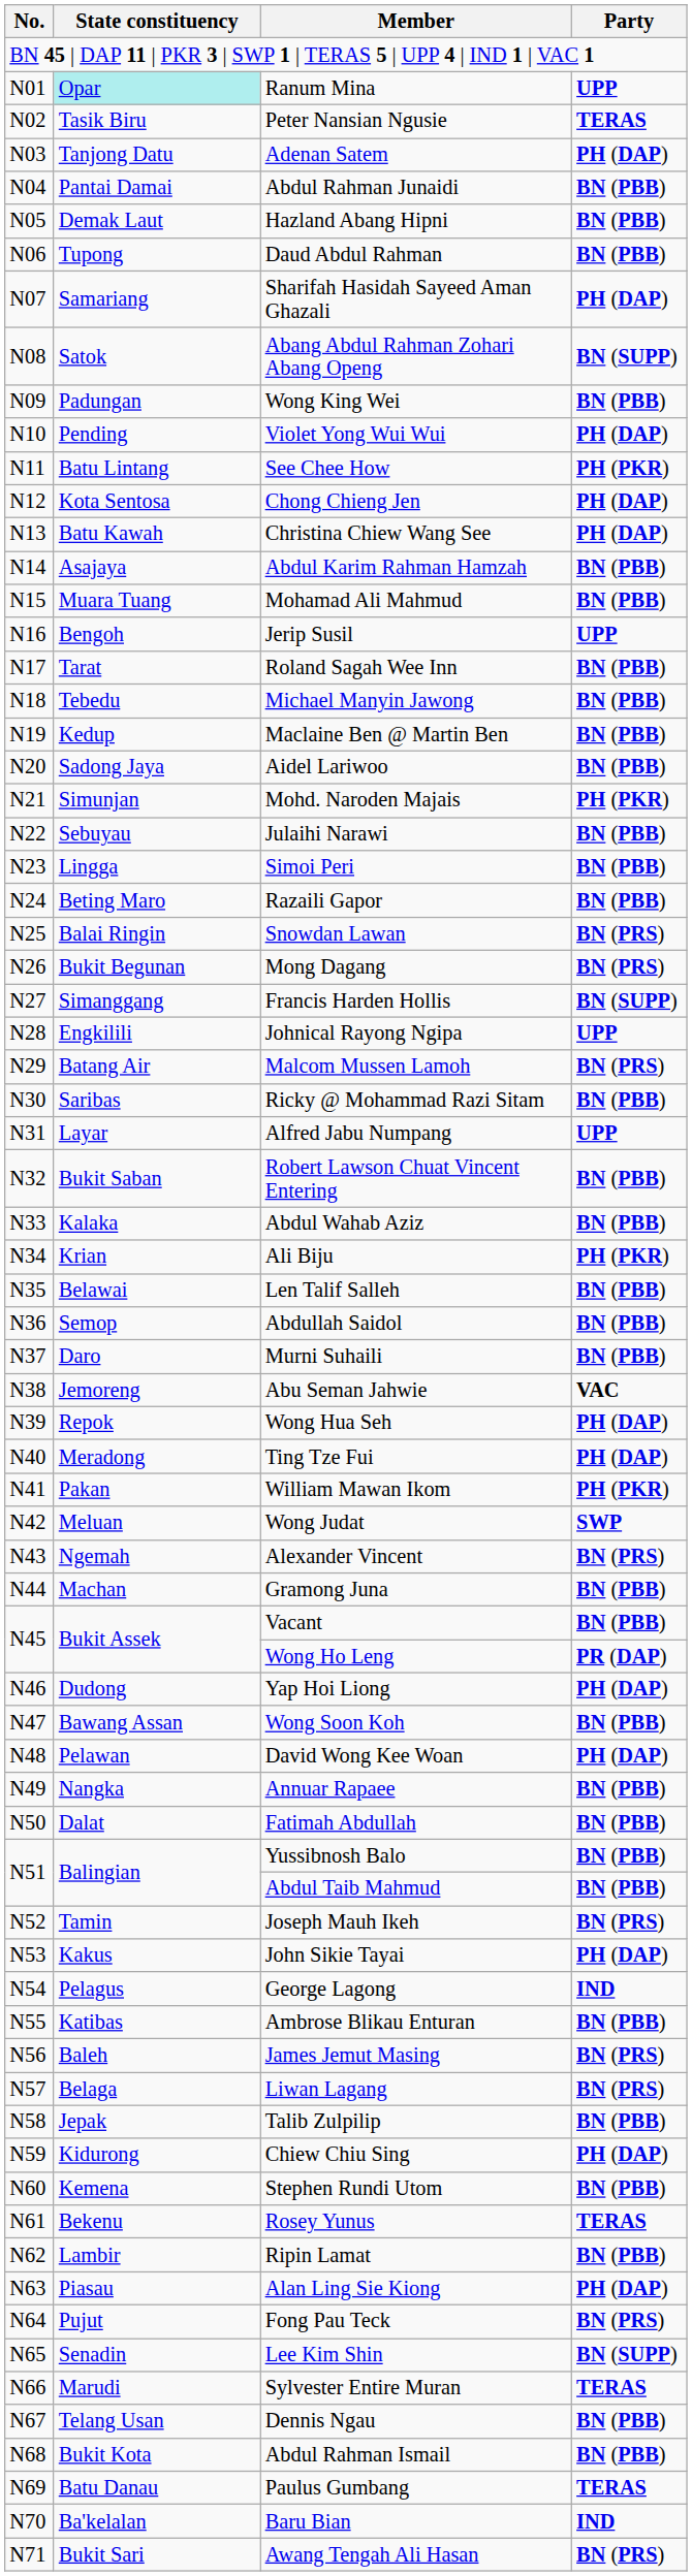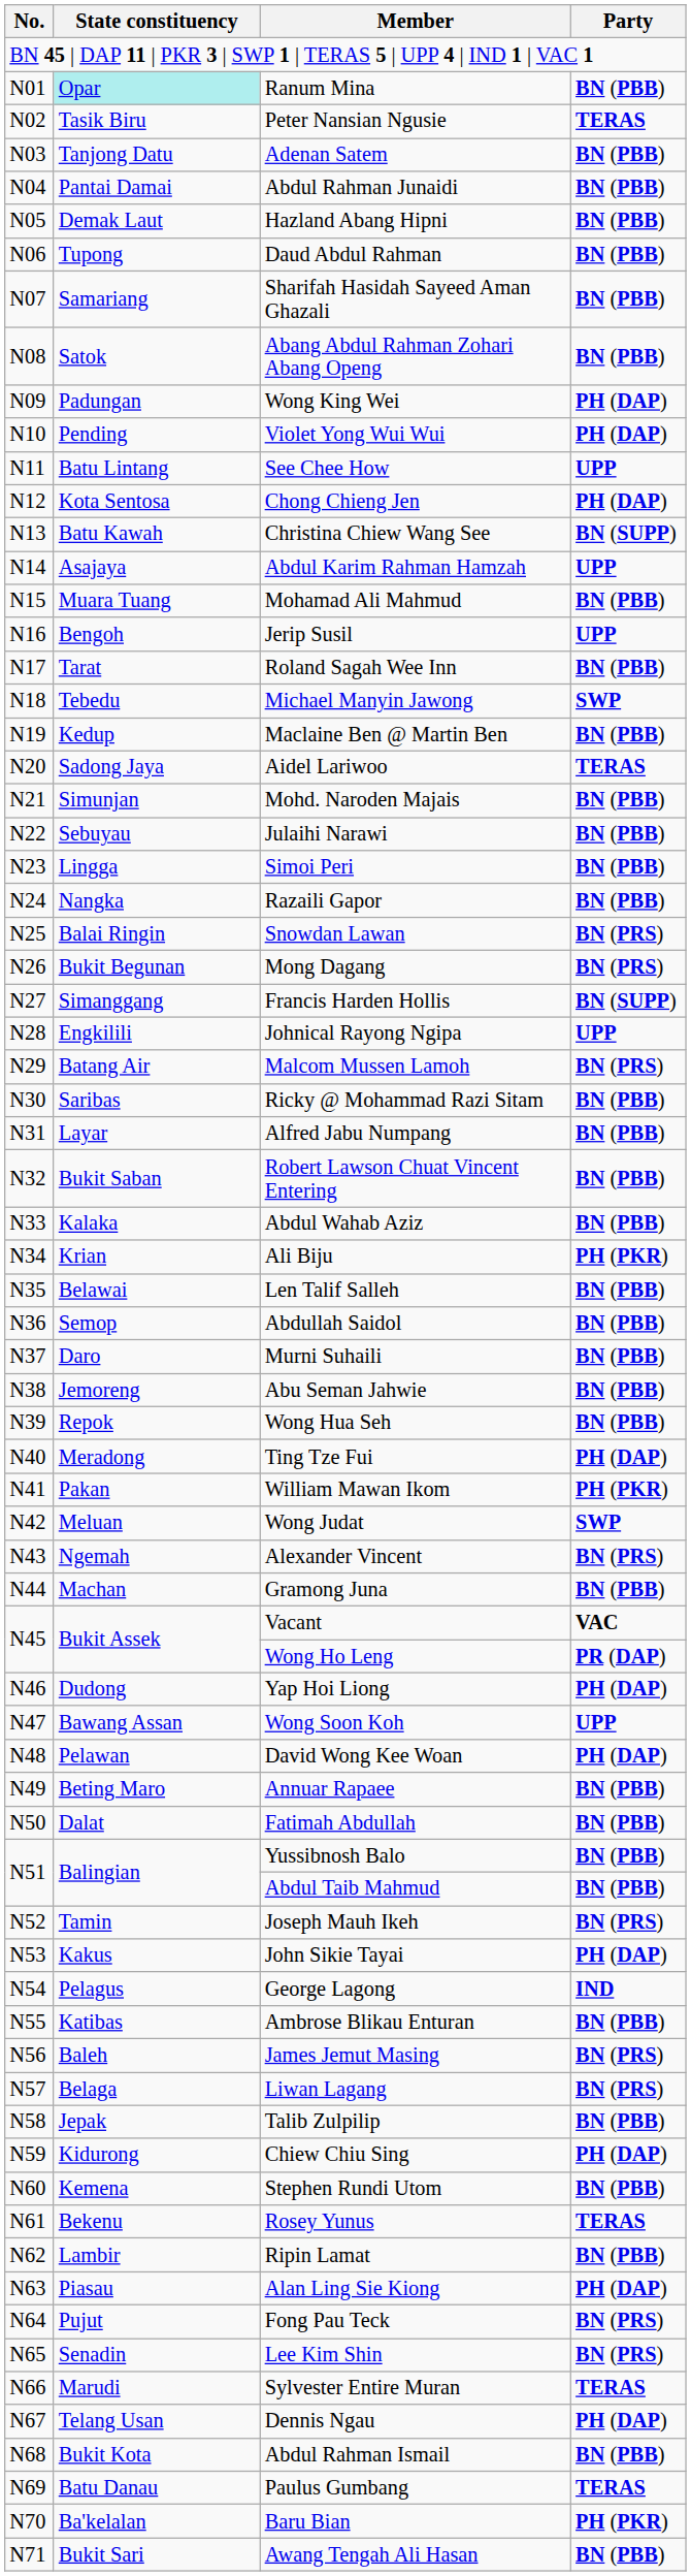Ranum Mina | Party: UPP -> BN (PBB)
Adenan Satem | Party: PH (DAP) -> BN (PBB)
Sharifah Hasidah Sayeed Aman Ghazali | Party: PH (DAP) -> BN (PBB)
Abang Abdul Rahman Zohari Abang Openg | Party: BN (SUPP) -> BN (PBB)
Wong King Wei | Party: BN (PBB) -> PH (DAP)
See Chee How | Party: PH (PKR) -> UPP
Christina Chiew Wang See | Party: PH (DAP) -> BN (SUPP)
Abdul Karim Rahman Hamzah | Party: BN (PBB) -> UPP
Michael Manyin Jawong | Party: BN (PBB) -> SWP
Aidel Lariwoo | Party: BN (PBB) -> TERAS
Mohd. Naroden Majais | Party: PH (PKR) -> BN (PBB)
Razaili Gapor | State constituency: Beting Maro -> Nangka
Alfred Jabu Numpang | Party: UPP -> BN (PBB)
Abu Seman Jahwie | Party: VAC -> BN (PBB)
Wong Hua Seh | Party: PH (DAP) -> BN (PBB)
Vacant | Party: BN (PBB) -> VAC
Wong Soon Koh | Party: BN (PBB) -> UPP
Annuar Rapaee | State constituency: Nangka -> Beting Maro
Lee Kim Shin | Party: BN (SUPP) -> BN (PRS)
Dennis Ngau | Party: BN (PBB) -> PH (DAP)
Baru Bian | Party: IND -> PH (PKR)
Awang Tengah Ali Hasan | Party: BN (PRS) -> BN (PBB)
